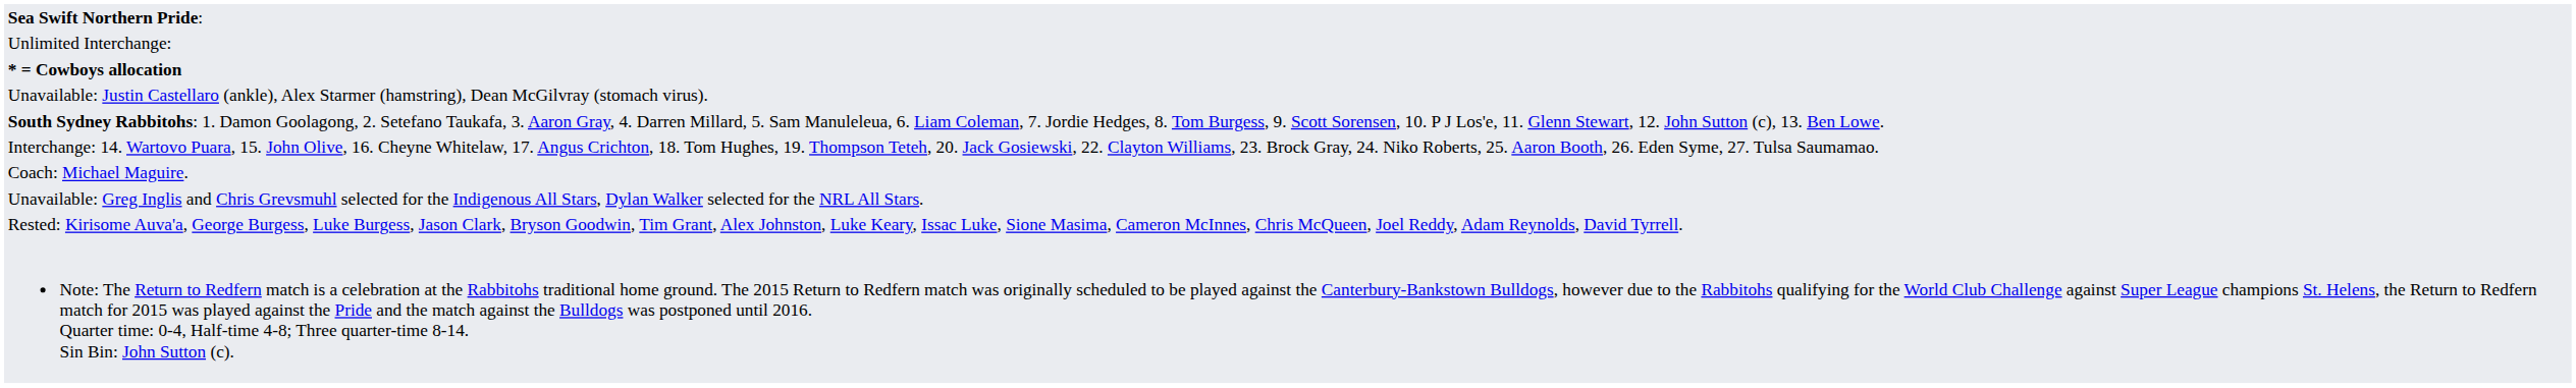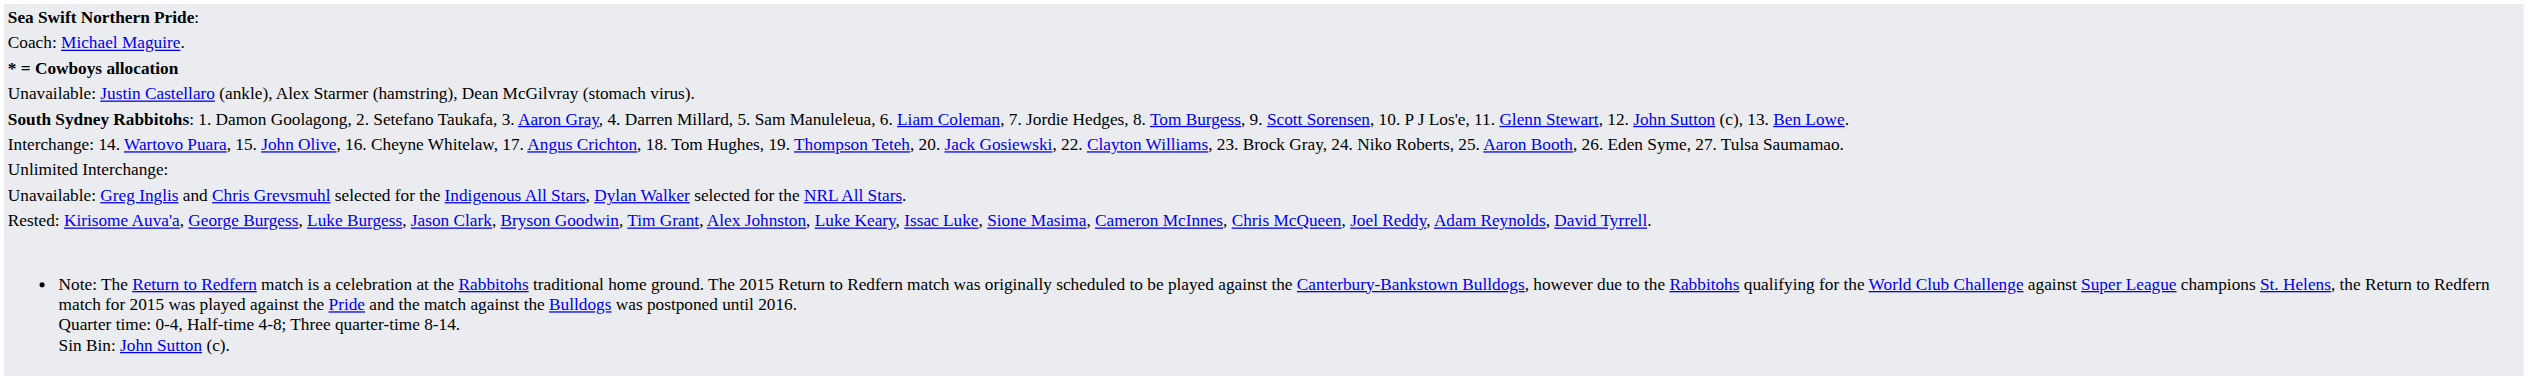row 2 | column 1: Unlimited Interchange: -> Coach: Michael Maguire.
row 7 | column 1: Coach: Michael Maguire. -> Unlimited Interchange:
